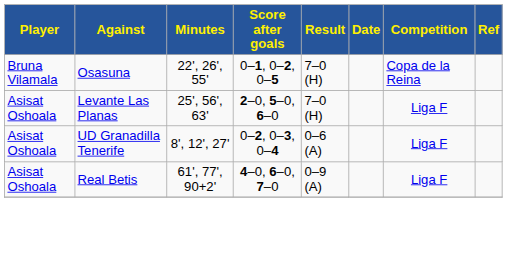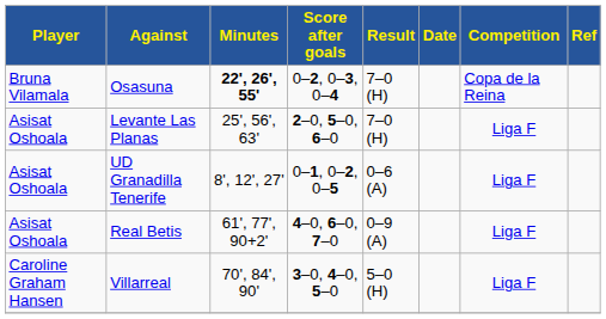Osasuna | Minutes: normal -> bold
Osasuna | Score after goals: 0–1, 0–2, 0–5 -> 0–2, 0–3, 0–4
UD Granadilla Tenerife | Score after goals: 0–2, 0–3, 0–4 -> 0–1, 0–2, 0–5
+ row: Caroline Graham Hansen | Villarreal | 70', 84', 90' | 3–0, 4–0, 5–0 | 5–0 (H) | Liga F
